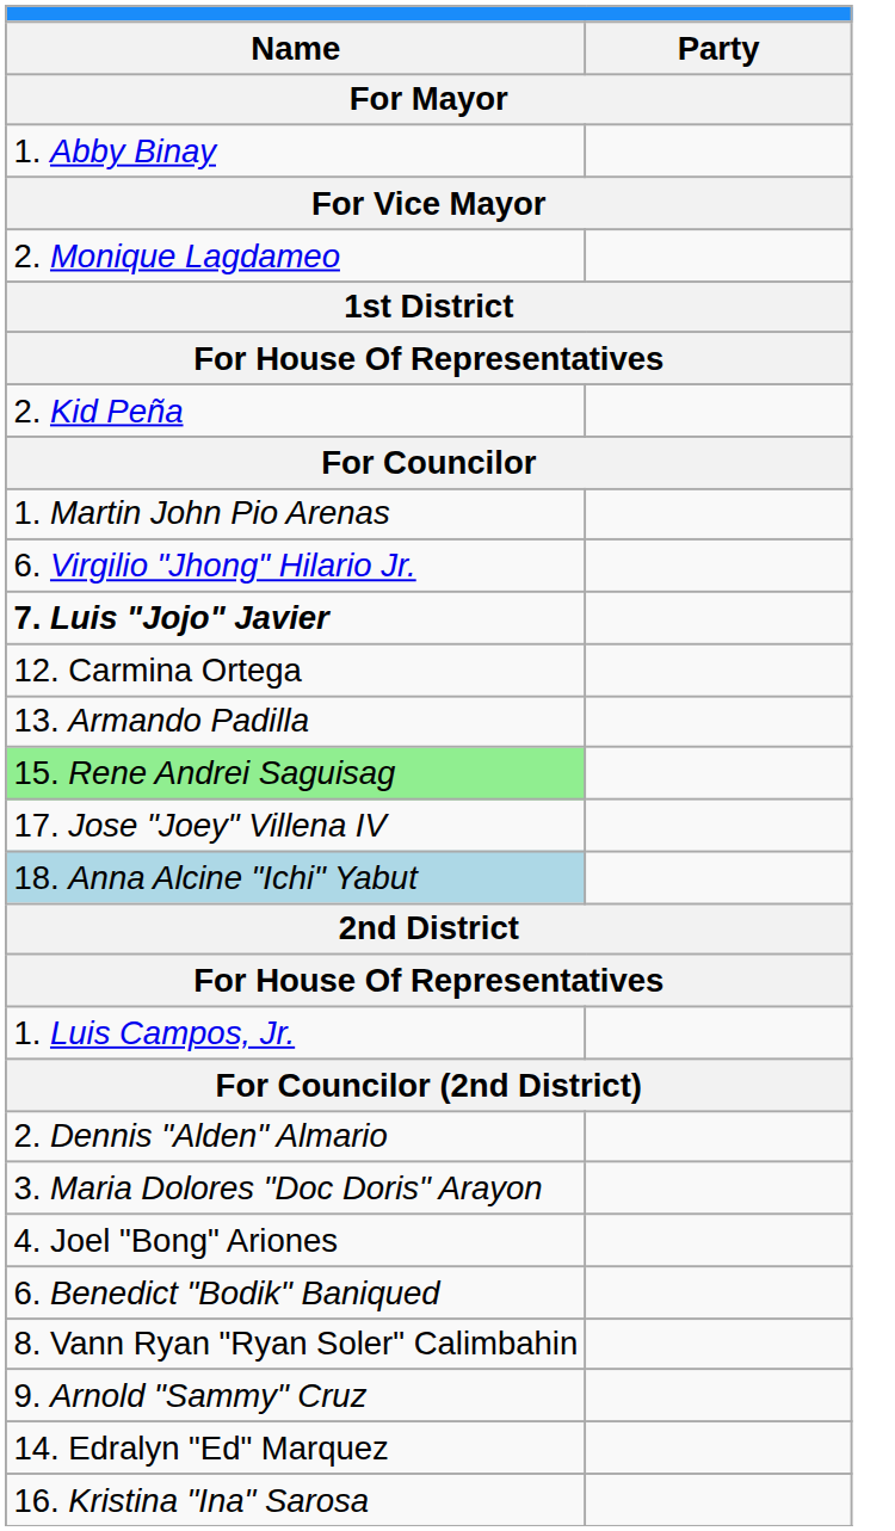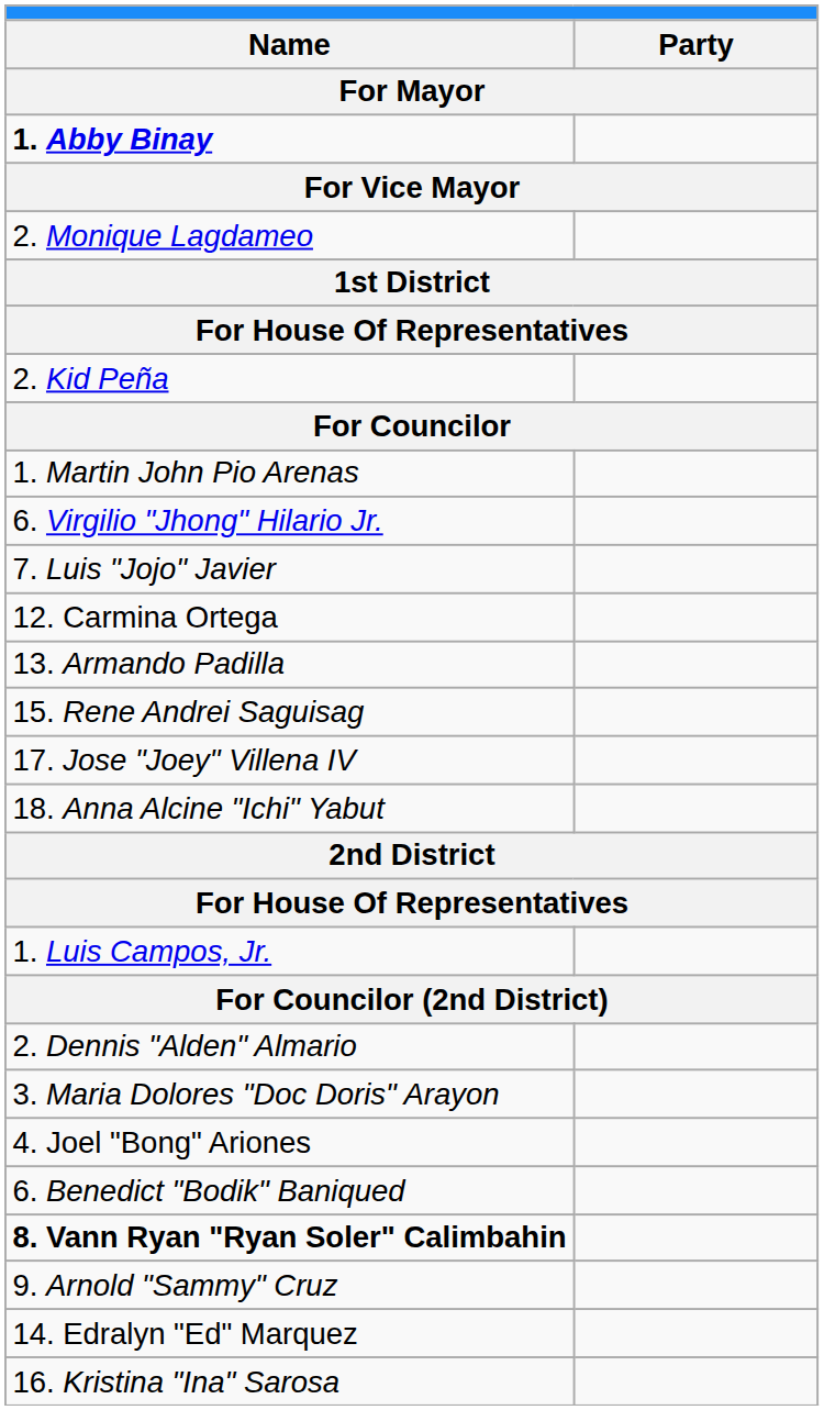1. Abby Binay | column 1: normal -> bold
7. Luis "Jojo" Javier | column 1: bold -> normal
15. Rene Andrei Saguisag | column 1: lightgreen background -> no background
18. Anna Alcine "Ichi" Yabut | column 1: lightblue background -> no background
8. Vann Ryan "Ryan Soler" Calimbahin | column 1: normal -> bold
